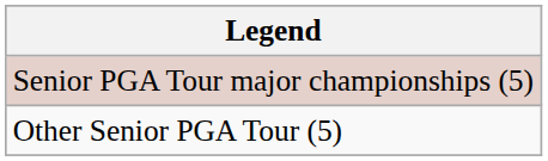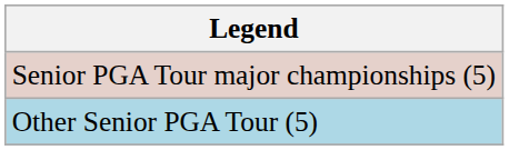row 3 | column 1: no background -> lightblue background
